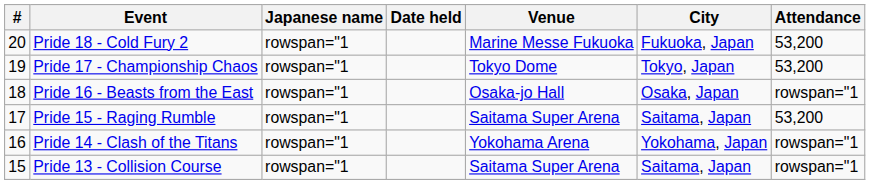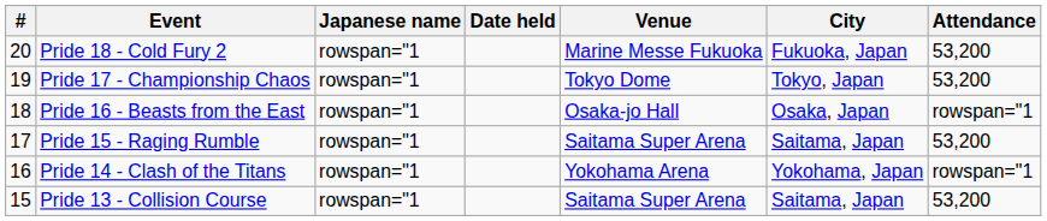Pride 13 - Collision Course | Attendance: rowspan="1 -> 53,200
